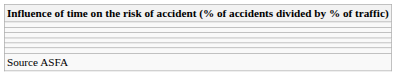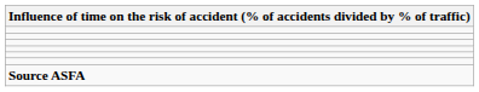row 8 | column 1: normal -> bold
